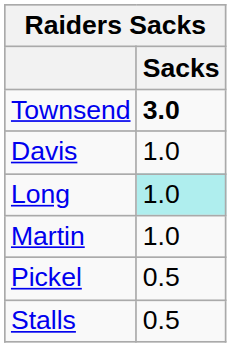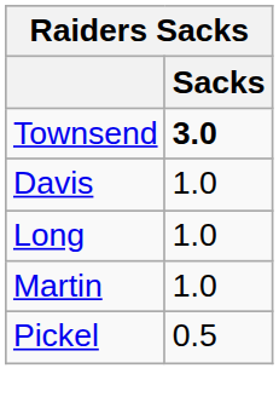Long | Sacks: paleturquoise background -> no background
- row: Stalls | 0.5
